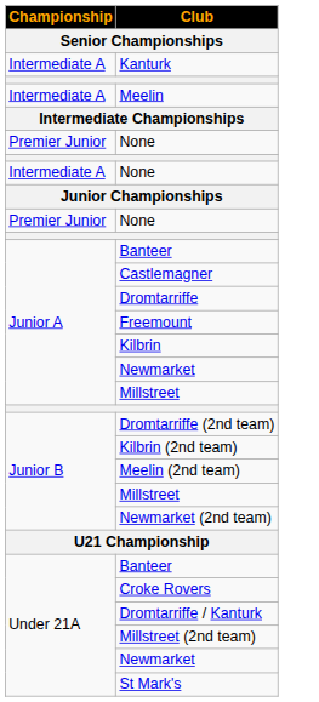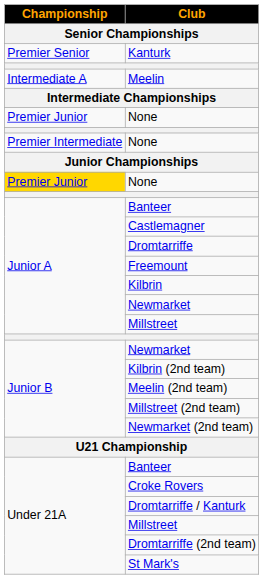row 3 | Championship: Intermediate A -> Premier Senior
row 9 | Championship: Intermediate A -> Premier Intermediate
row 11 | Championship: no background -> gold background
row 21 | Club: Dromtarriffe (2nd team) -> Newmarket
row 24 | Club: Millstreet -> Millstreet (2nd team)
row 30 | Club: Millstreet (2nd team) -> Millstreet
row 31 | Club: Newmarket -> Dromtarriffe (2nd team)
